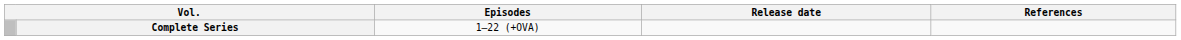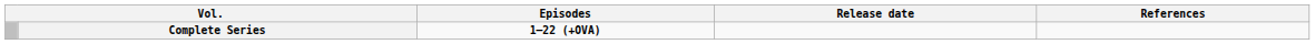Complete Series | Episodes: normal -> bold
